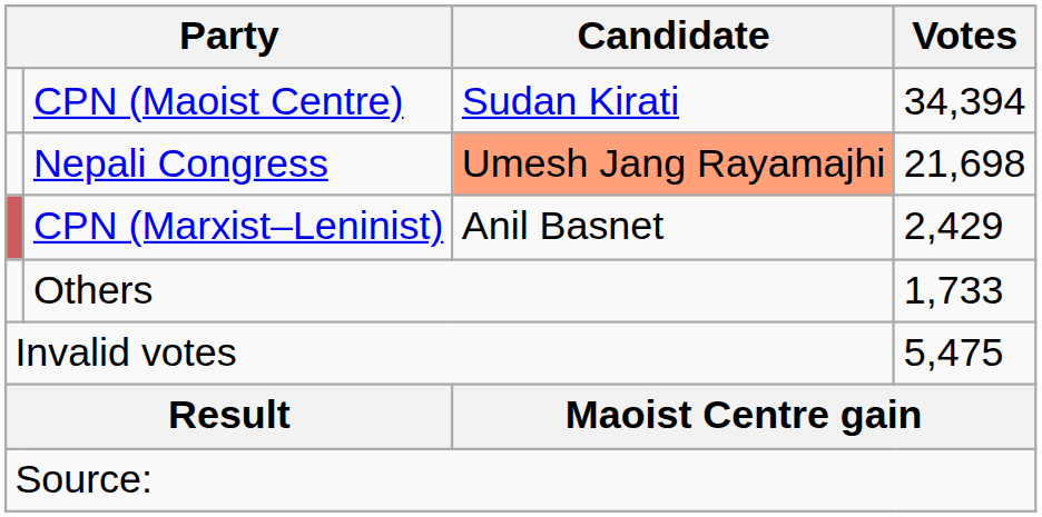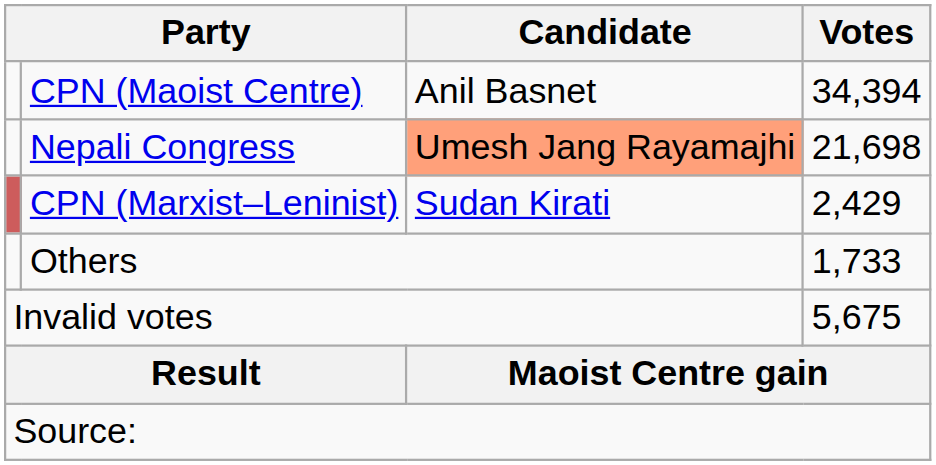CPN (Maoist Centre) | Candidate: Sudan Kirati -> Anil Basnet
CPN (Marxist–Leninist) | Candidate: Anil Basnet -> Sudan Kirati
Invalid votes | Votes: 5,475 -> 5,675
